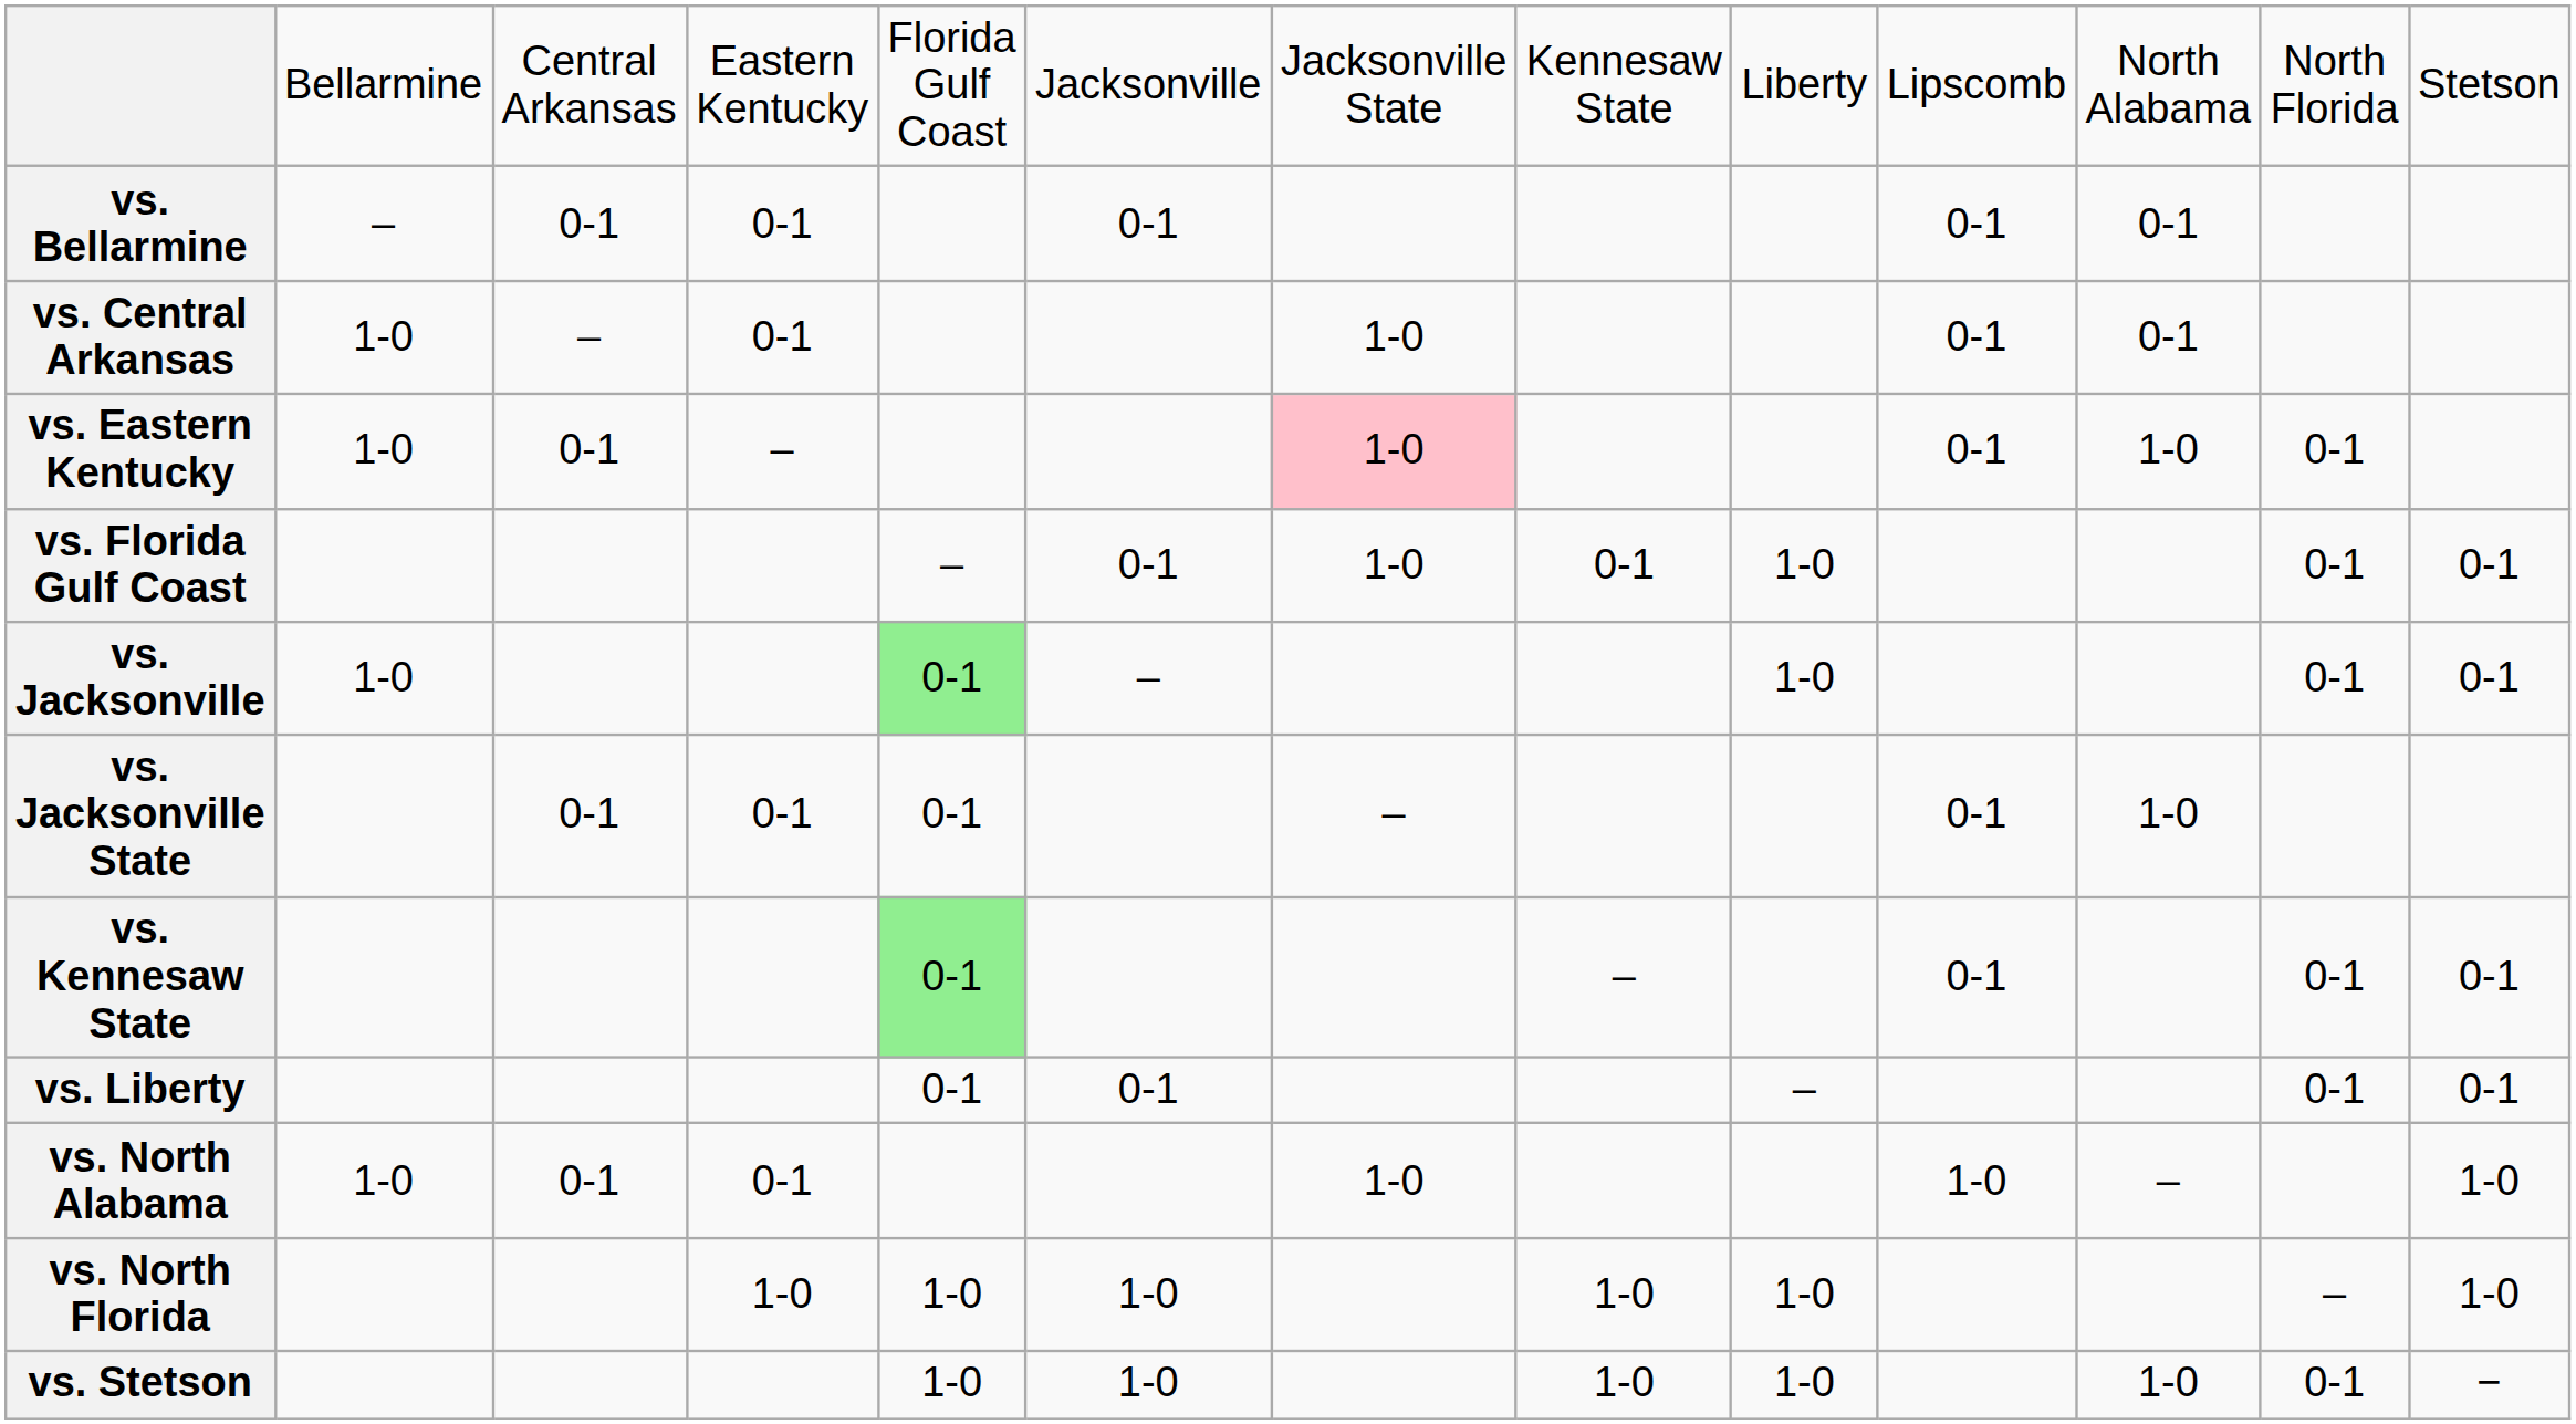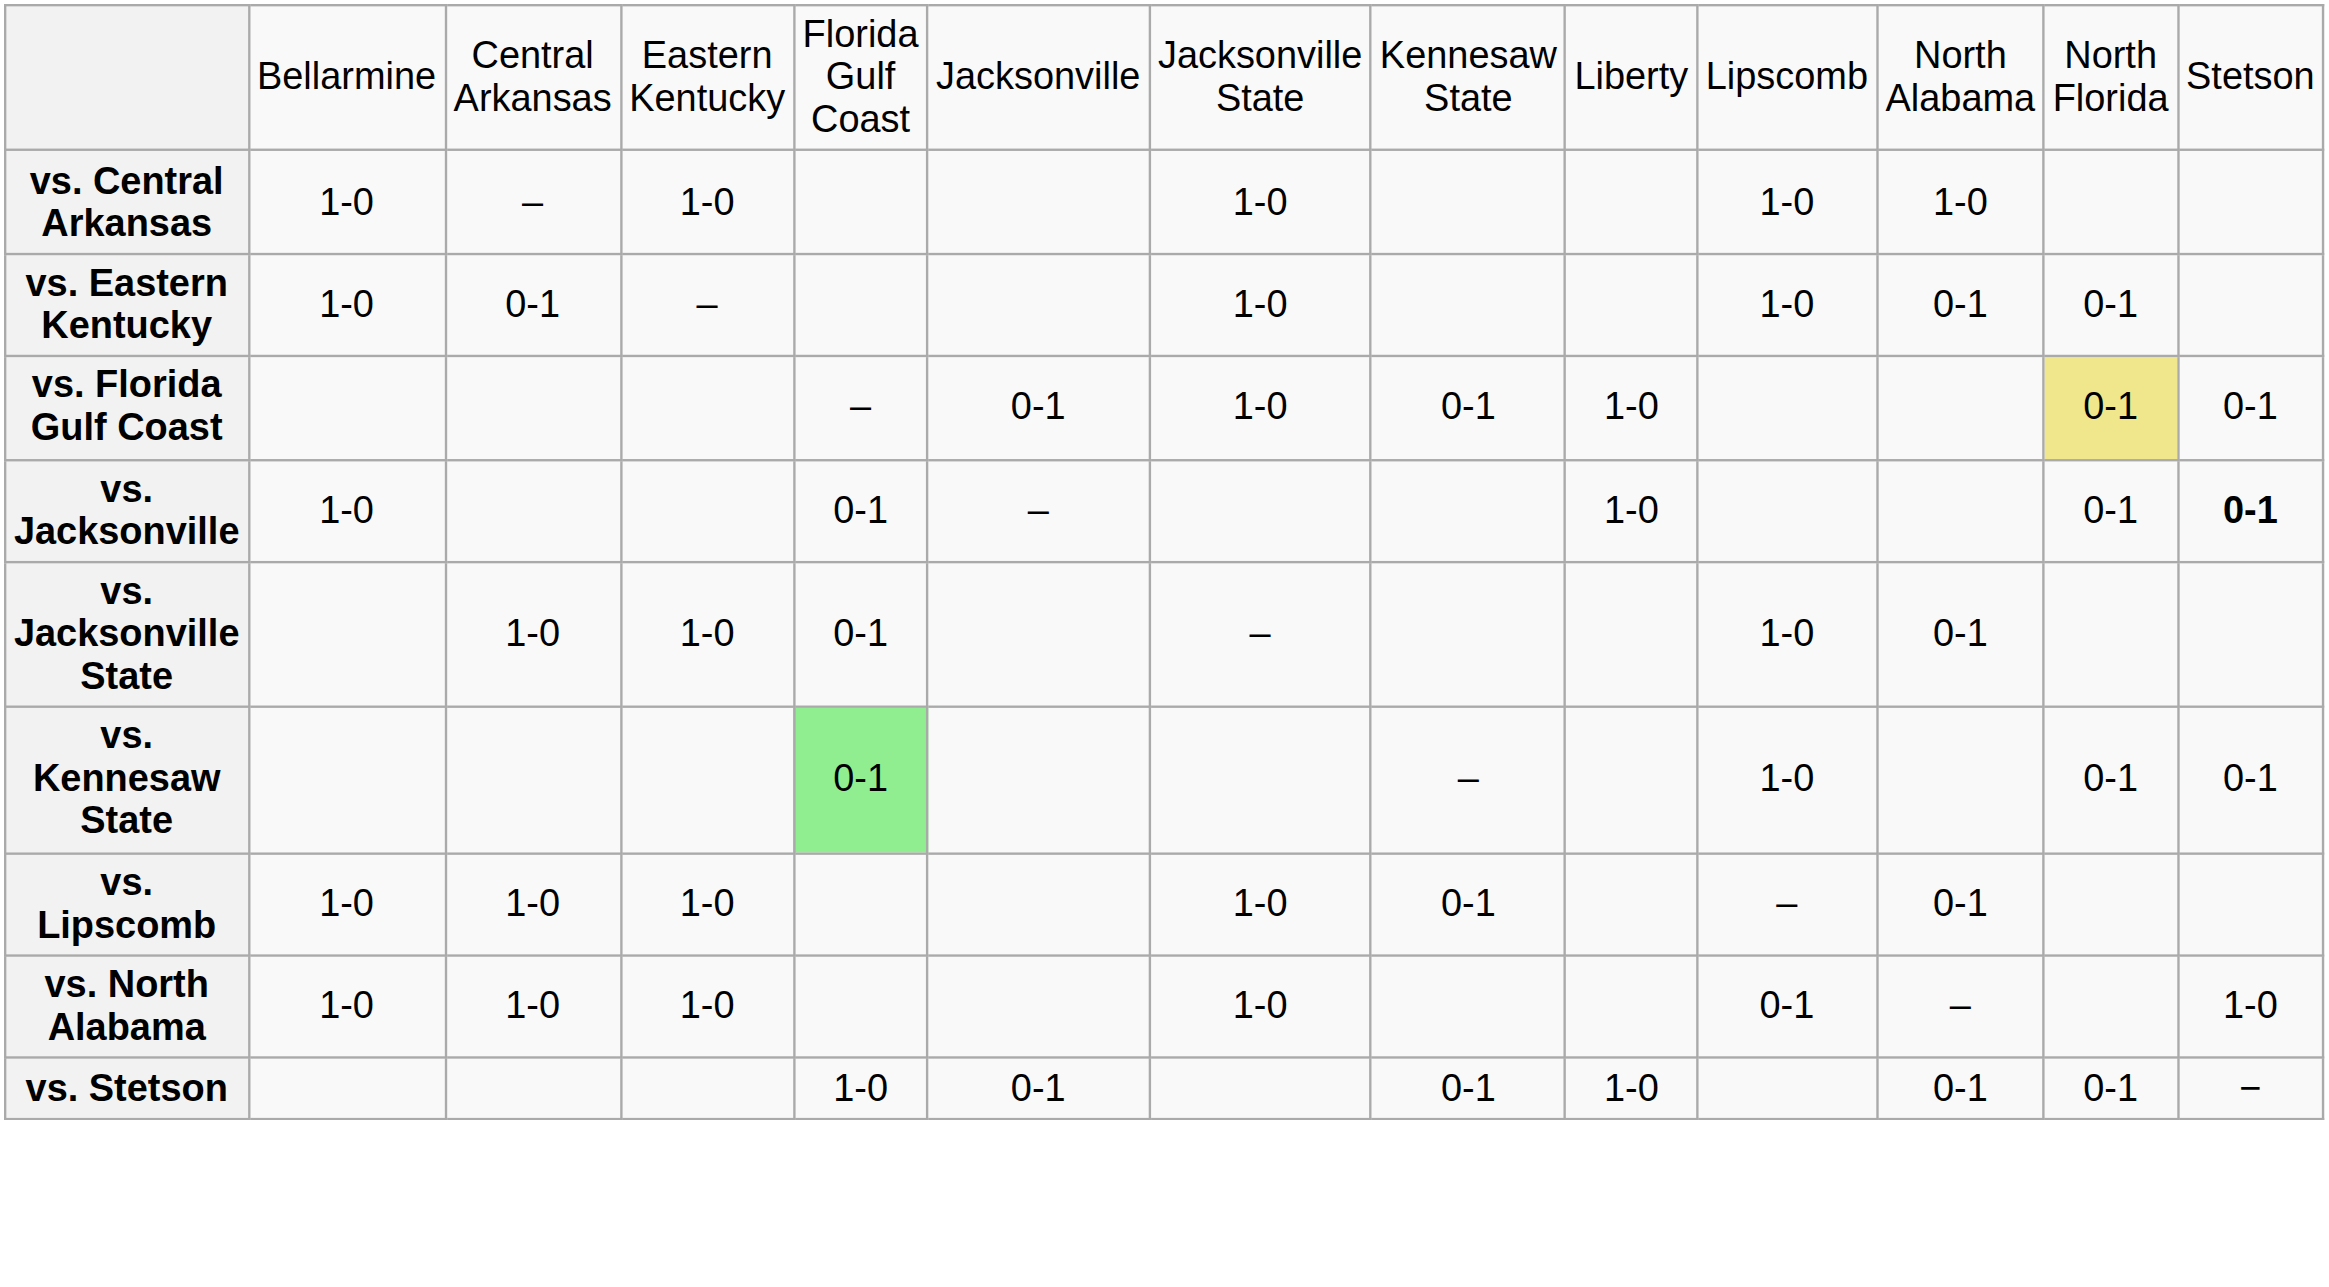- row: vs. Bellarmine | – | 0-1 | 0-1 | 0-1 | 0-1 | 0-1
vs. Central Arkansas | column 4: 0-1 -> 1-0
vs. Central Arkansas | column 10: 0-1 -> 1-0
vs. Central Arkansas | column 11: 0-1 -> 1-0
vs. Eastern Kentucky | column 7: pink background -> no background
vs. Eastern Kentucky | column 10: 0-1 -> 1-0
vs. Eastern Kentucky | column 11: 1-0 -> 0-1
vs. Florida Gulf Coast | column 12: no background -> khaki background
vs. Jacksonville | column 5: lightgreen background -> no background
vs. Jacksonville | column 13: normal -> bold
vs. Jacksonville State | column 3: 0-1 -> 1-0
vs. Jacksonville State | column 4: 0-1 -> 1-0
vs. Jacksonville State | column 10: 0-1 -> 1-0
vs. Jacksonville State | column 11: 1-0 -> 0-1
vs. Kennesaw State | column 10: 0-1 -> 1-0
- row: vs. Liberty | 0-1 | 0-1 | – | 0-1 | 0-1
+ row: vs. Lipscomb | 1-0 | 1-0 | 1-0 | 1-0 | 0-1 | – | 0-1
vs. North Alabama | column 3: 0-1 -> 1-0
vs. North Alabama | column 4: 0-1 -> 1-0
vs. North Alabama | column 10: 1-0 -> 0-1
- row: vs. North Florida | 1-0 | 1-0 | 1-0 | 1-0 | 1-0 | – | 1-0
vs. Stetson | column 6: 1-0 -> 0-1
vs. Stetson | column 8: 1-0 -> 0-1
vs. Stetson | column 11: 1-0 -> 0-1
